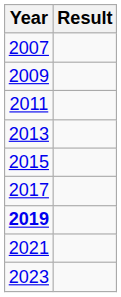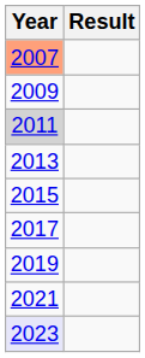2007 | Year: no background -> lightsalmon background
2011 | Year: no background -> lightgrey background
2019 | Year: bold -> normal
2023 | Year: no background -> lavender background
